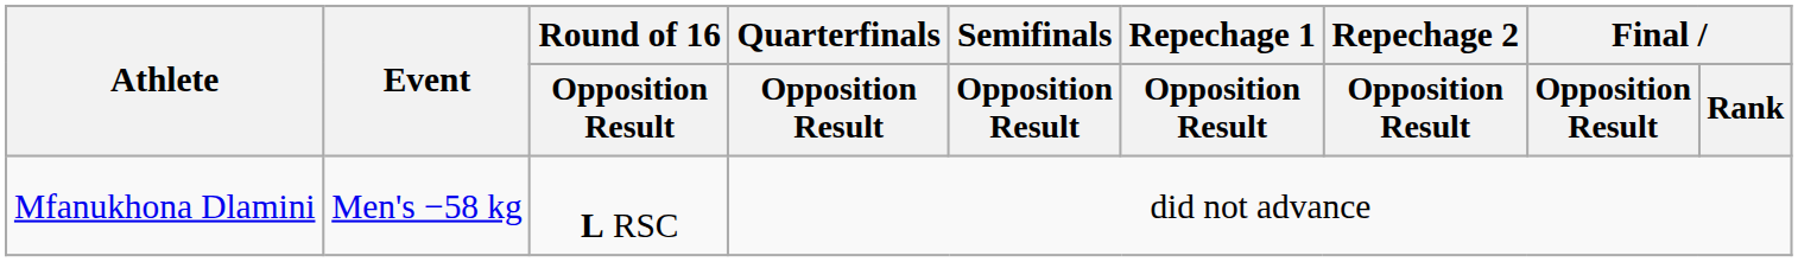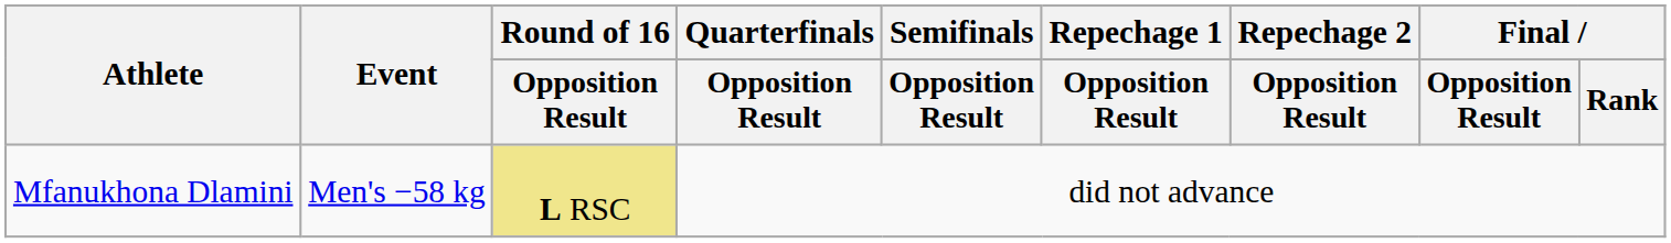Mfanukhona Dlamini | Round of 16 / Opposition Result: no background -> khaki background
